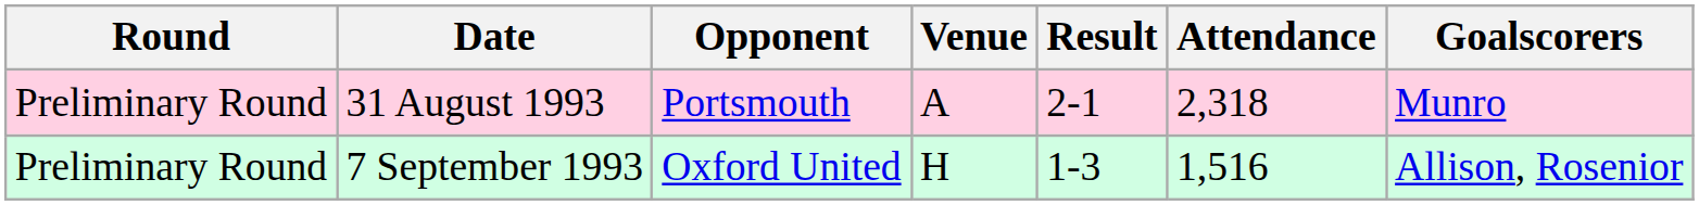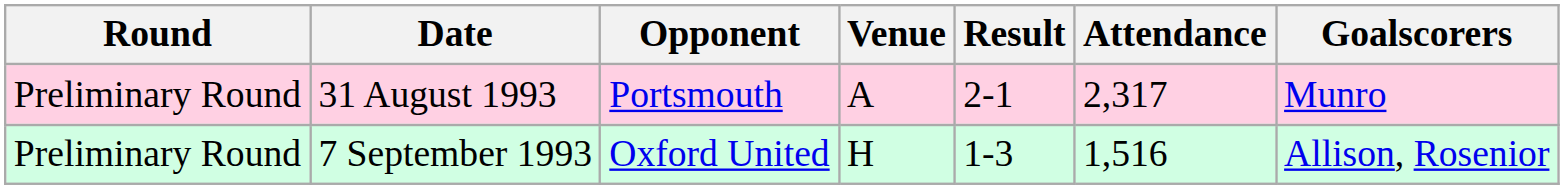31 August 1993 | Attendance: 2,318 -> 2,317
